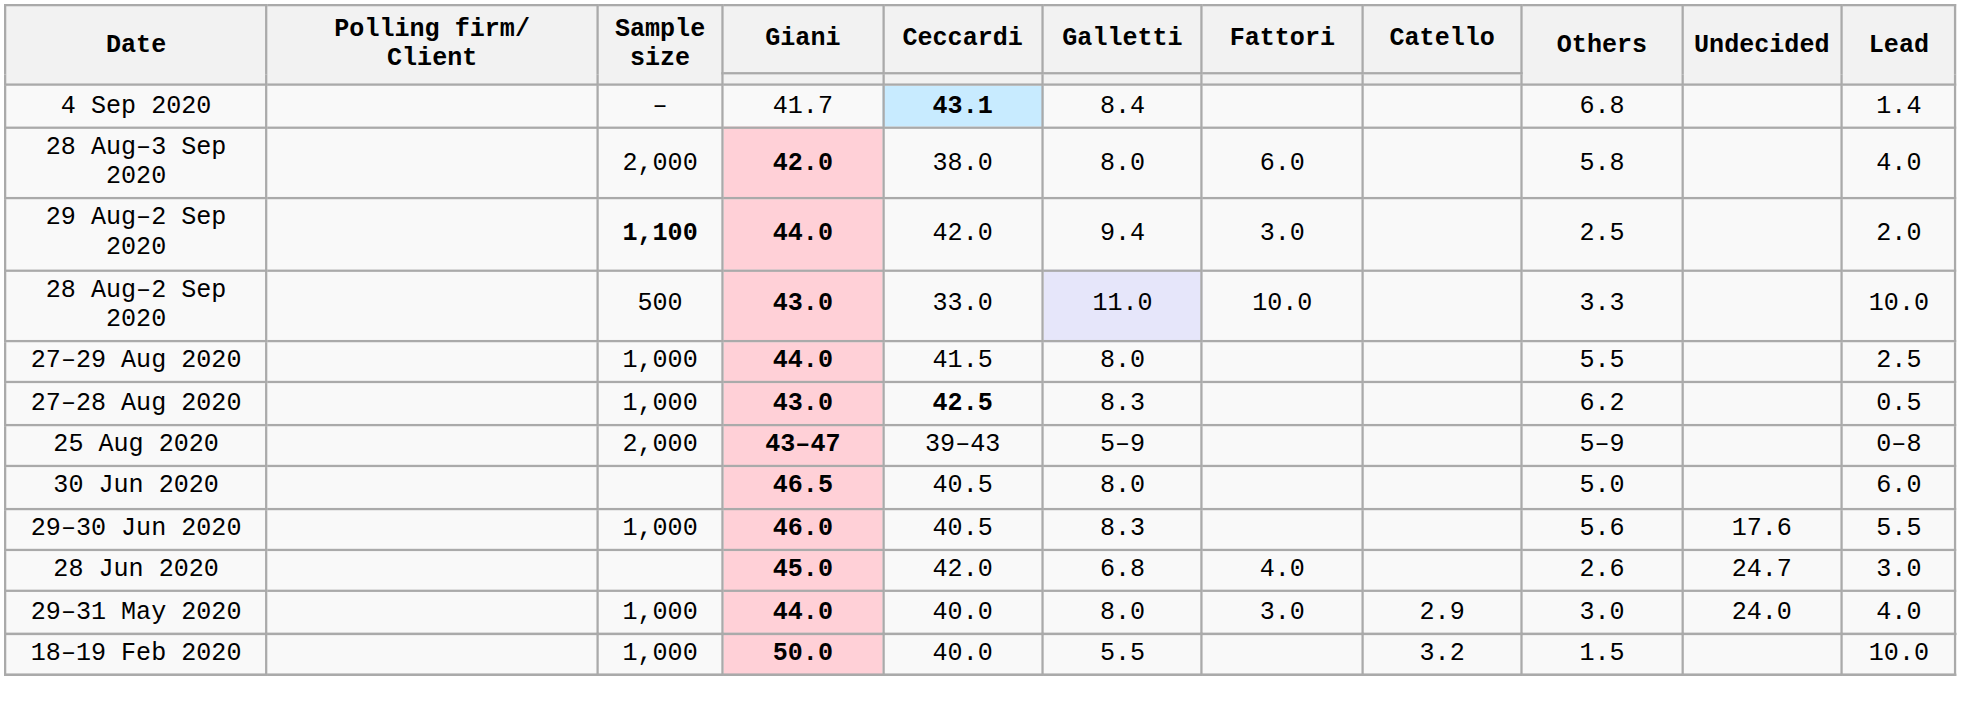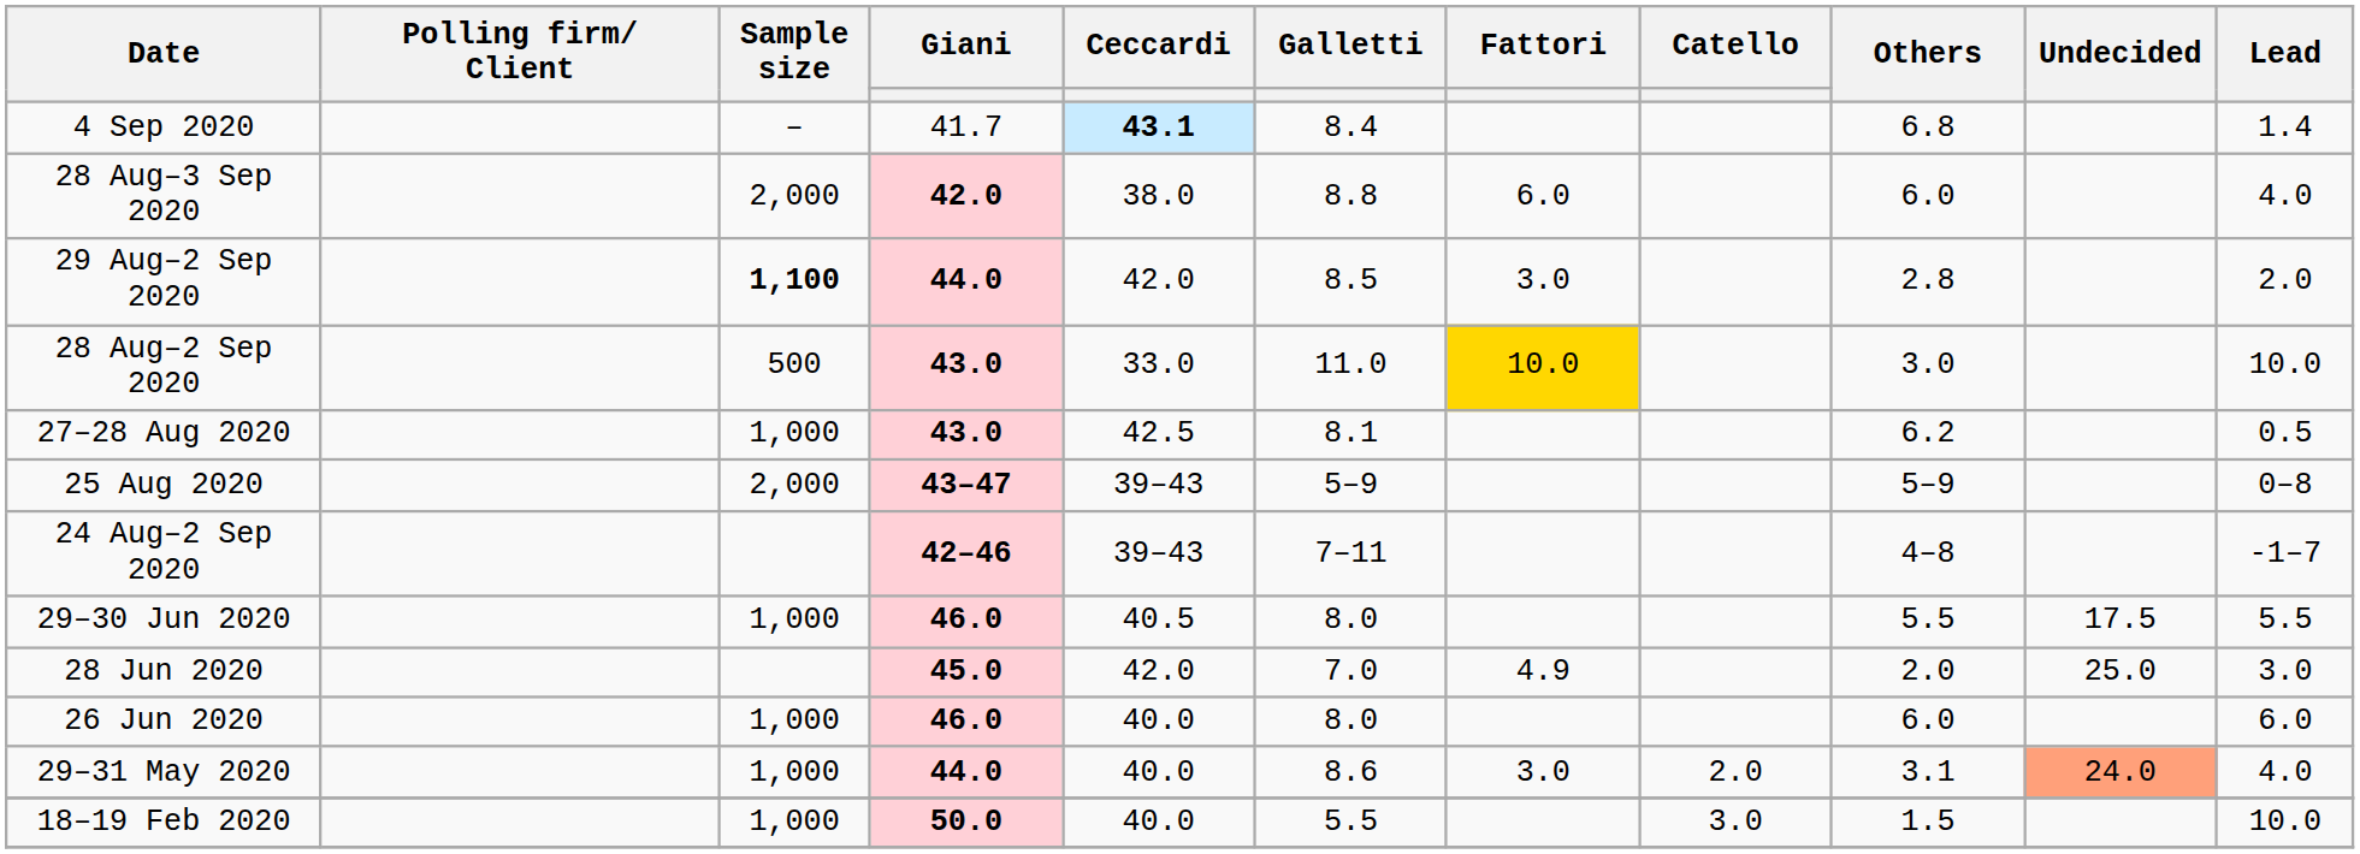28 Aug–3 Sep 2020 | Galletti: 8.0 -> 8.8
28 Aug–3 Sep 2020 | Others: 5.8 -> 6.0
29 Aug–2 Sep 2020 | Galletti: 9.4 -> 8.5
29 Aug–2 Sep 2020 | Others: 2.5 -> 2.8
28 Aug–2 Sep 2020 | Galletti: lavender background -> no background
28 Aug–2 Sep 2020 | Fattori: no background -> gold background
28 Aug–2 Sep 2020 | Others: 3.3 -> 3.0
- row: 27–29 Aug 2020 | 1,000 | 44.0 | 41.5 | 8.0 | 5.5 | 2.5
27–28 Aug 2020 | Ceccardi: bold -> normal
27–28 Aug 2020 | Galletti: 8.3 -> 8.1
+ row: 24 Aug–2 Sep 2020 | 42–46 | 39–43 | 7–11 | 4–8 | -1–7
- row: 30 Jun 2020 | 46.5 | 40.5 | 8.0 | 5.0 | 6.0
29–30 Jun 2020 | Galletti: 8.3 -> 8.0
29–30 Jun 2020 | Others: 5.6 -> 5.5
29–30 Jun 2020 | Undecided: 17.6 -> 17.5
28 Jun 2020 | Galletti: 6.8 -> 7.0
28 Jun 2020 | Fattori: 4.0 -> 4.9
28 Jun 2020 | Others: 2.6 -> 2.0
28 Jun 2020 | Undecided: 24.7 -> 25.0
+ row: 26 Jun 2020 | 1,000 | 46.0 | 40.0 | 8.0 | 6.0 | 6.0
29–31 May 2020 | Galletti: 8.0 -> 8.6
29–31 May 2020 | Catello: 2.9 -> 2.0
29–31 May 2020 | Others: 3.0 -> 3.1
29–31 May 2020 | Undecided: no background -> lightsalmon background
18–19 Feb 2020 | Catello: 3.2 -> 3.0
